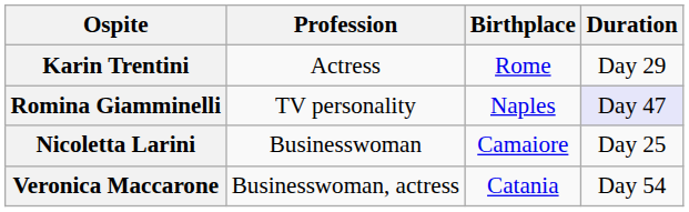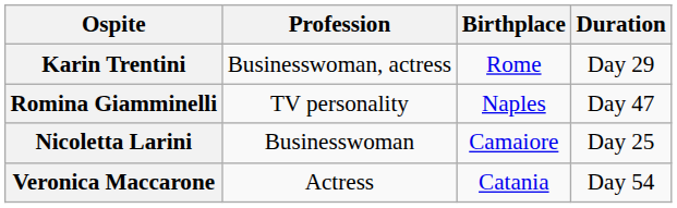Karin Trentini | Profession: Actress -> Businesswoman, actress
Romina Giamminelli | Duration: lavender background -> no background
Veronica Maccarone | Profession: Businesswoman, actress -> Actress
